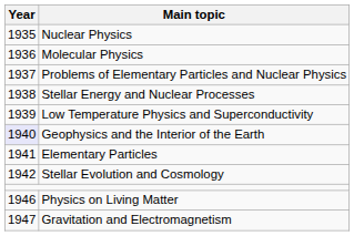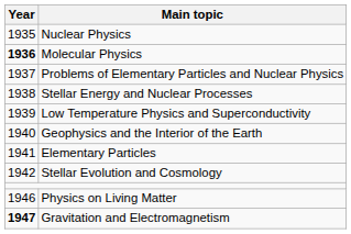Molecular Physics | Year: normal -> bold
Geophysics and the Interior of the Earth | Year: lavender background -> no background
Gravitation and Electromagnetism | Year: normal -> bold
